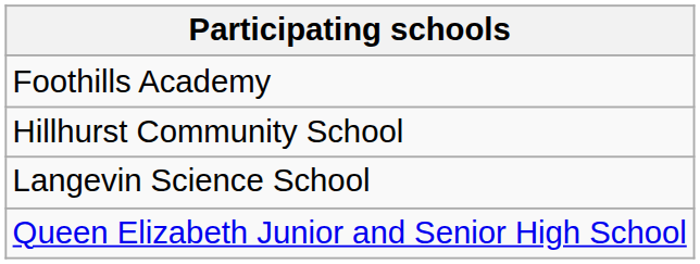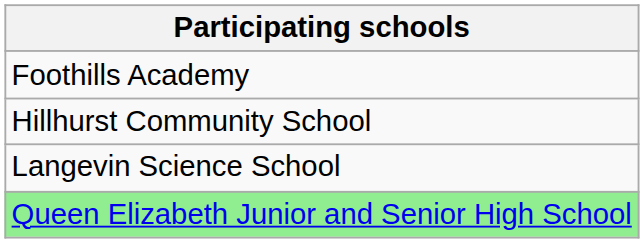row 5 | column 1: no background -> lightgreen background
